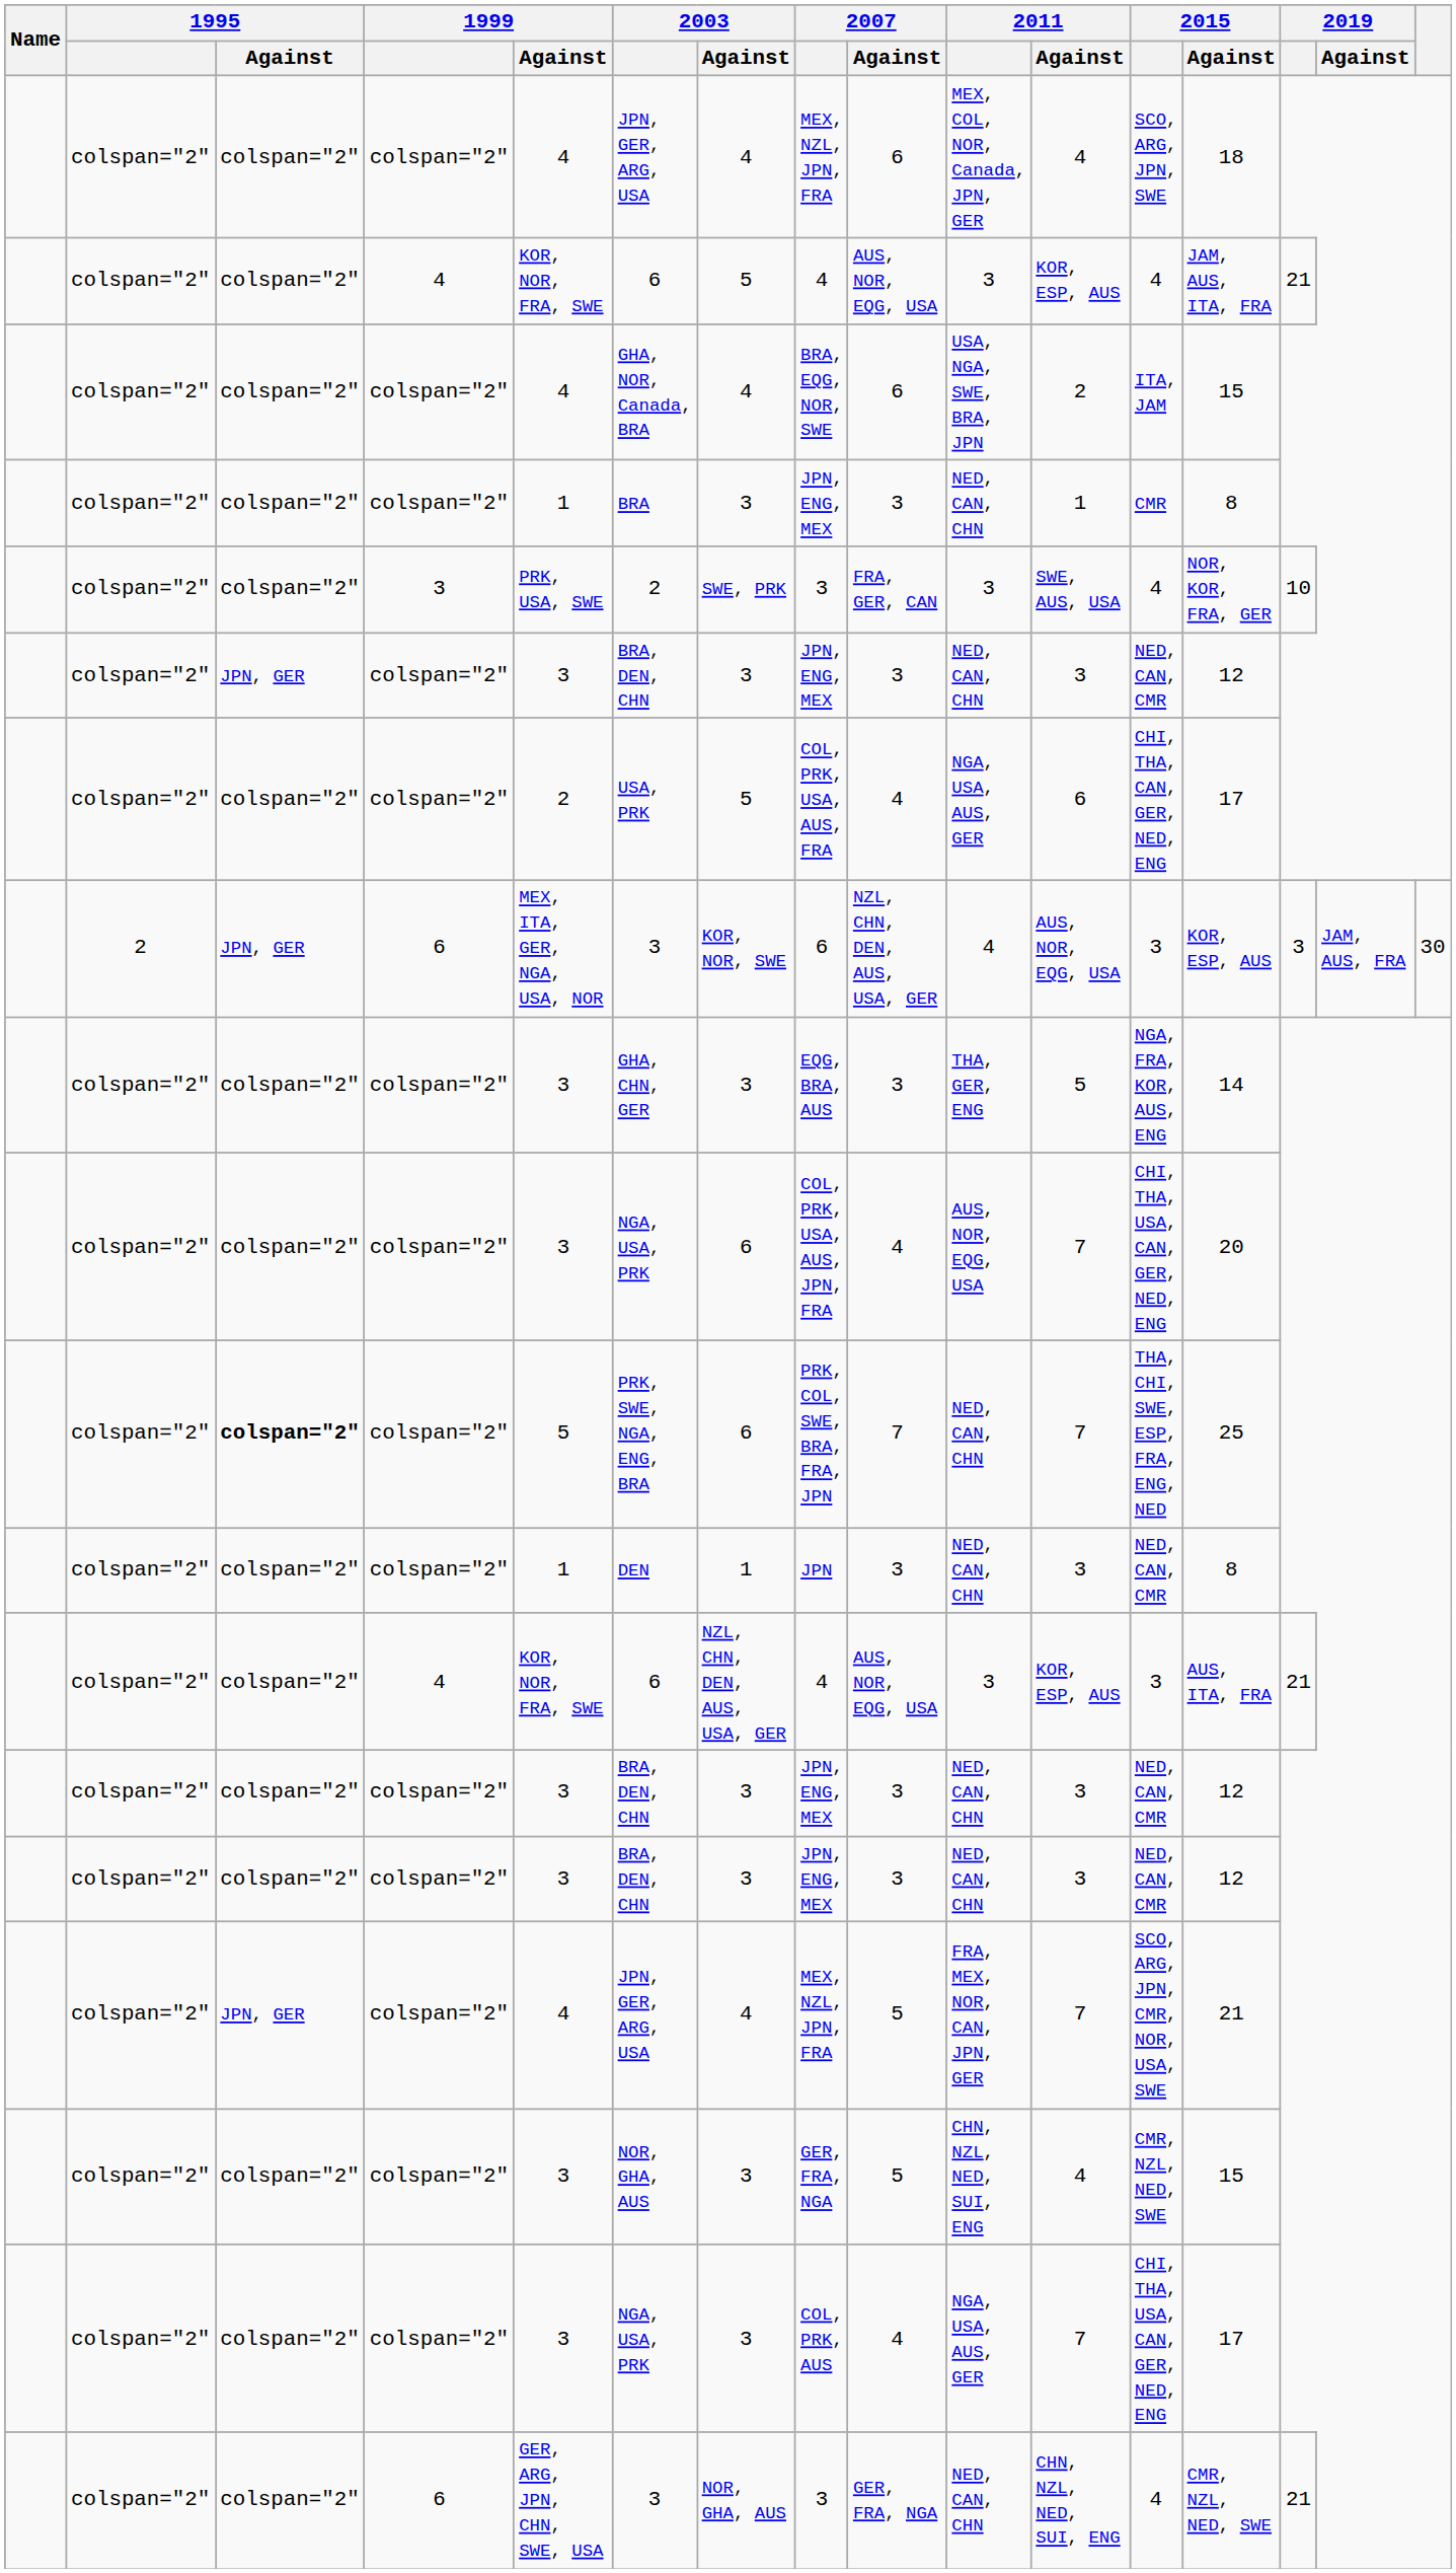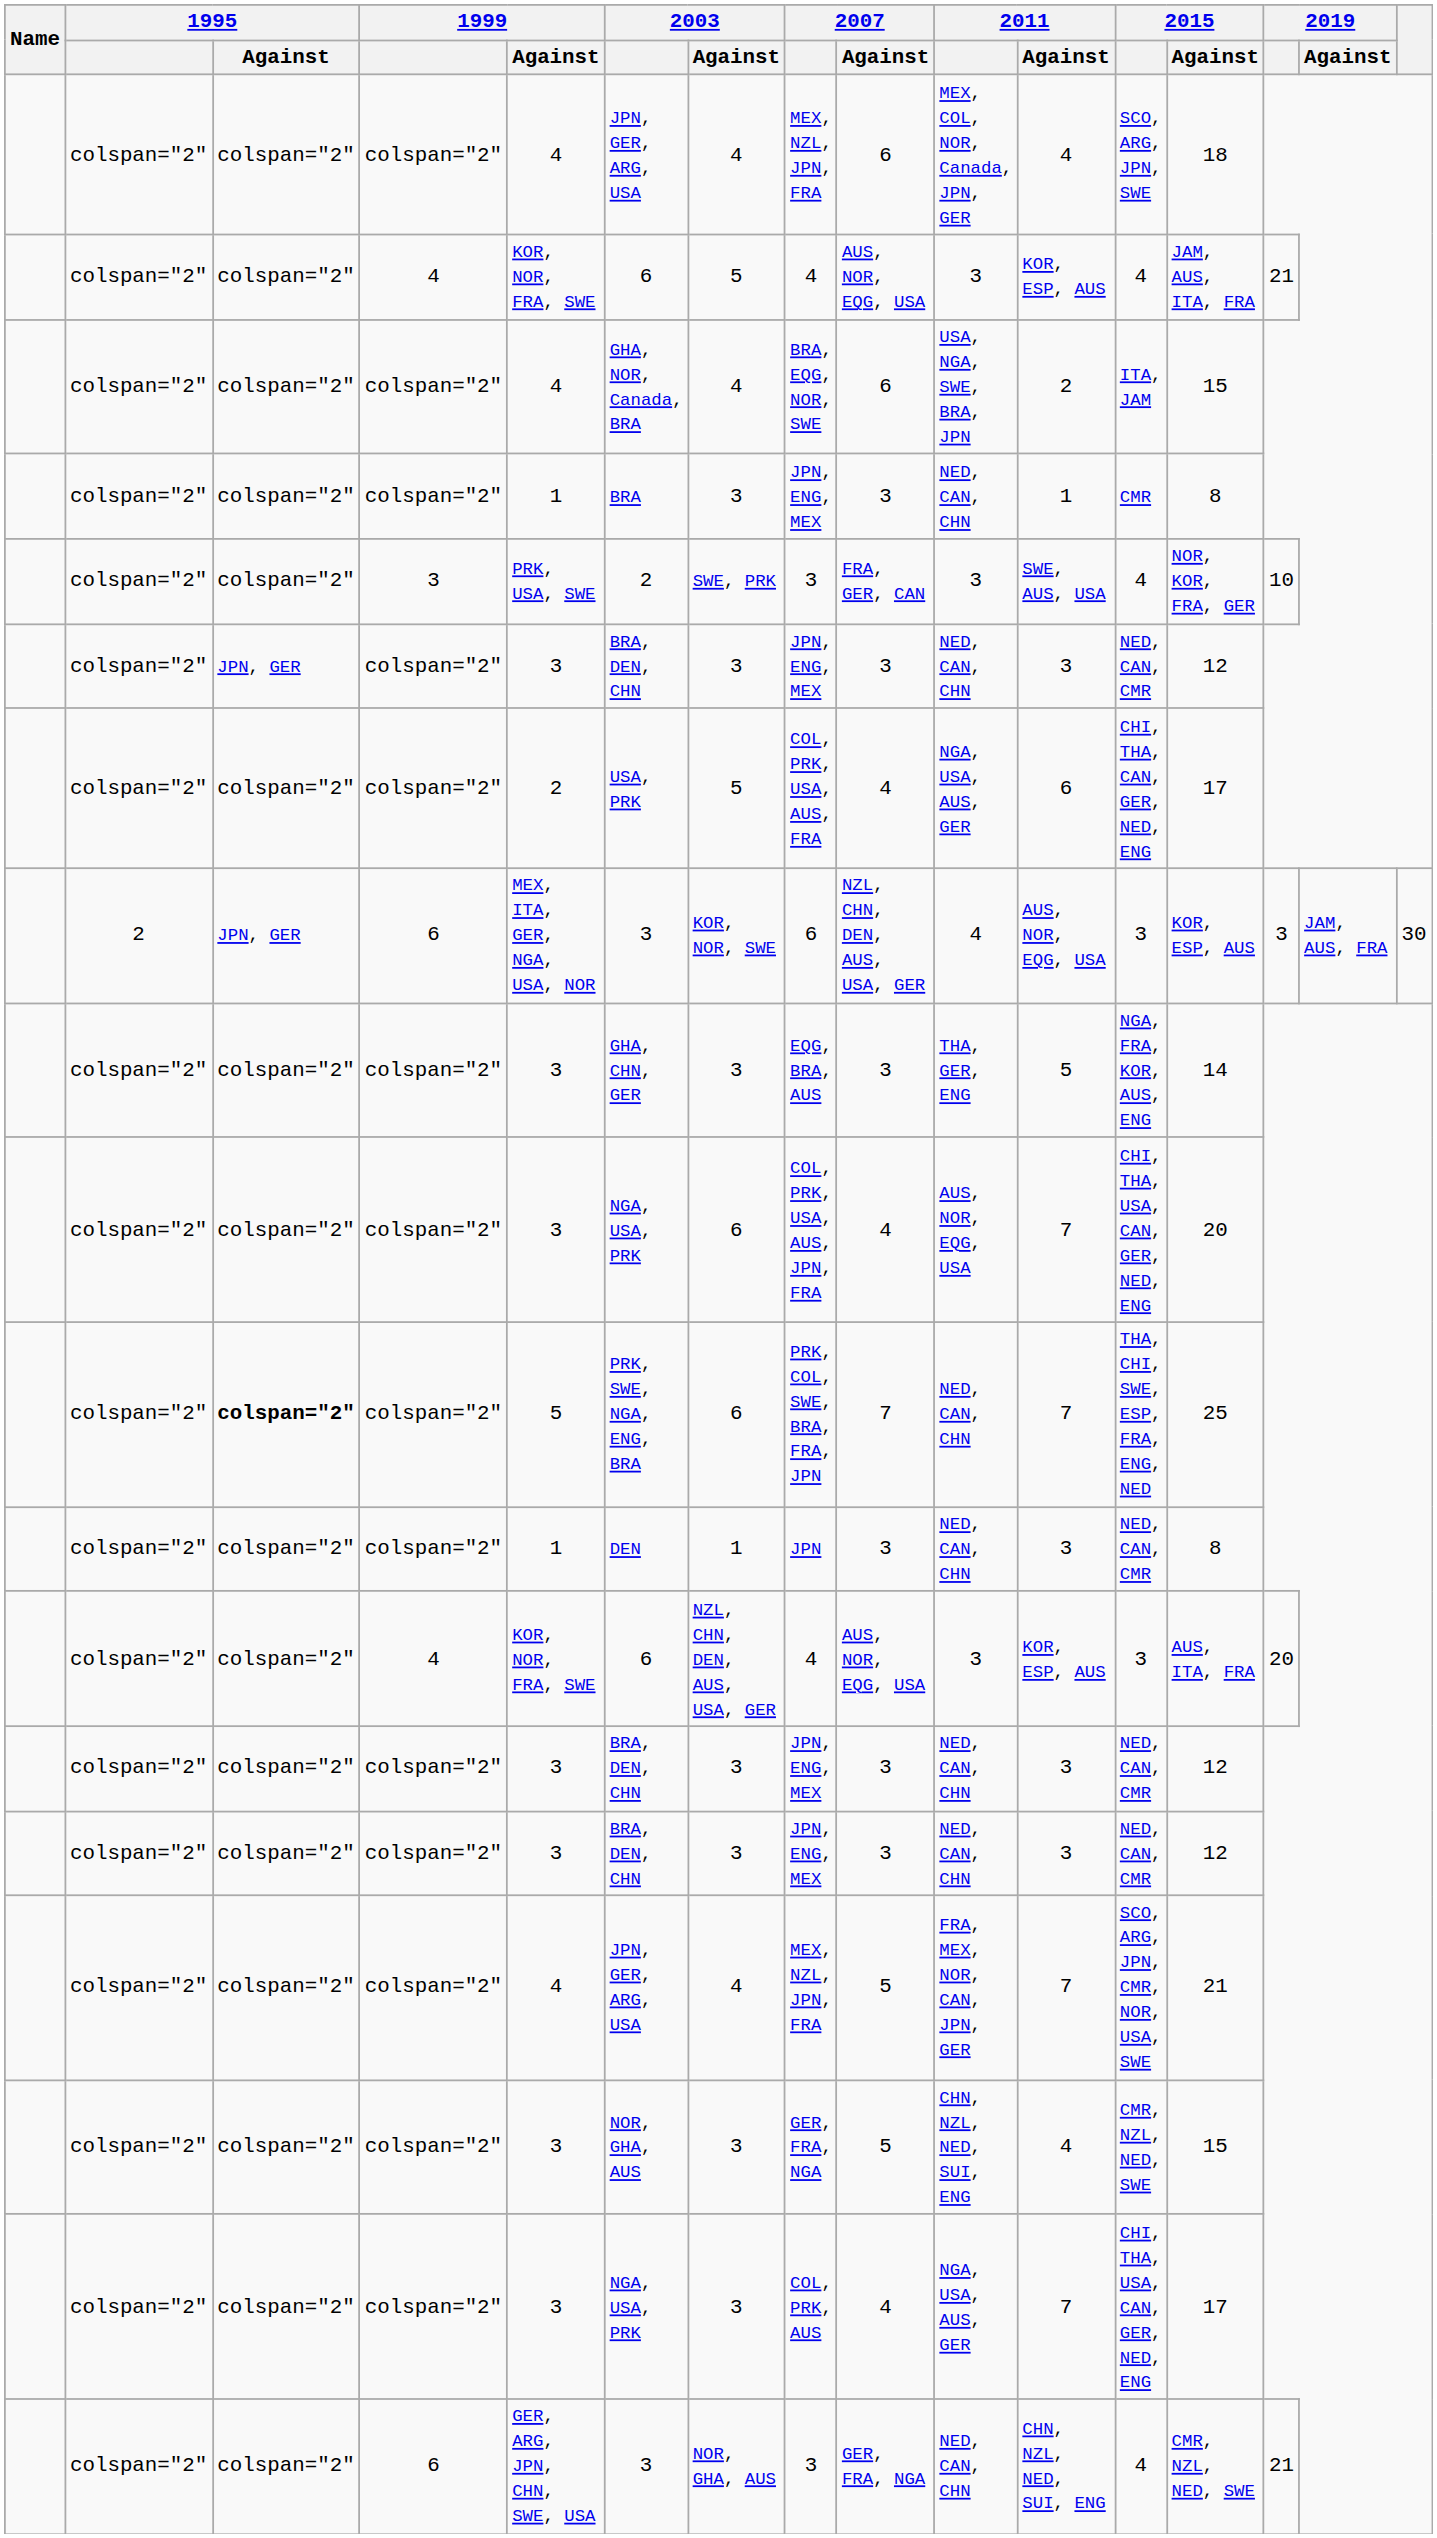row 15 | 2019: 21 -> 20
row 18 | 1995 / Against: JPN, GER -> colspan="2"
